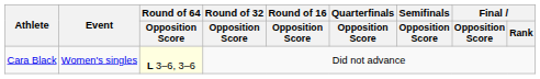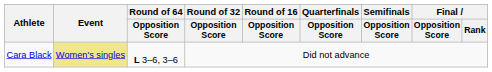Cara Black | Event: no background -> khaki background
Cara Black | Round of 64 / Opposition Score: lightyellow background -> no background
